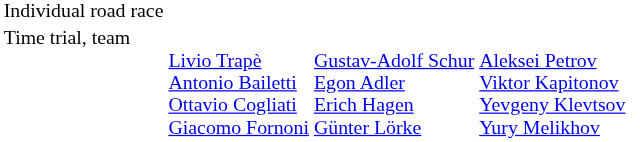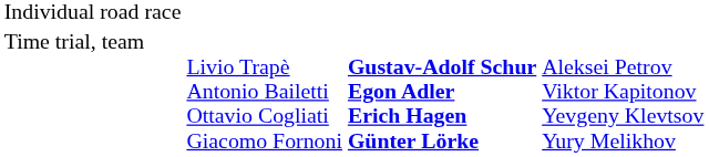Time trial, team | column 3: normal -> bold
